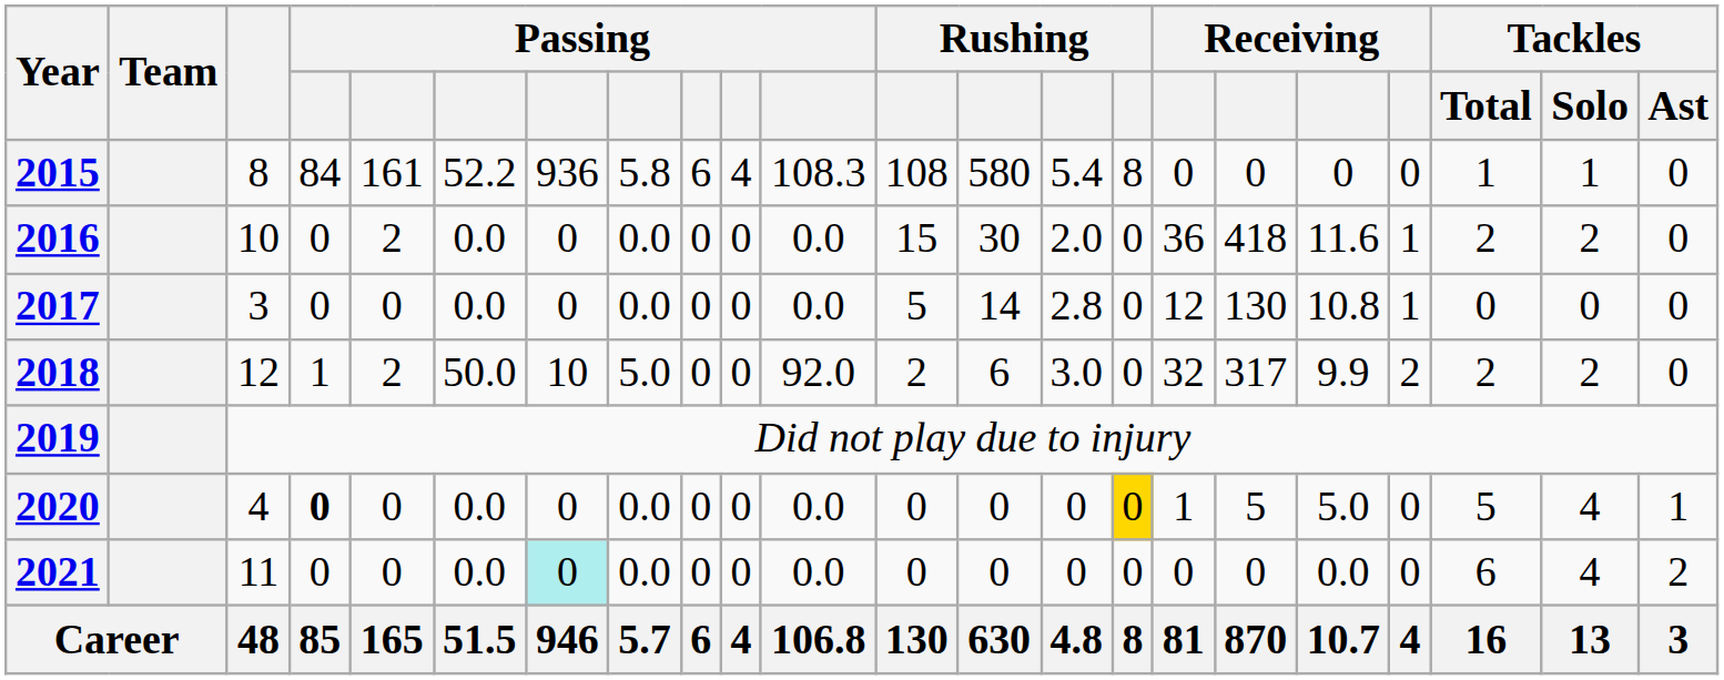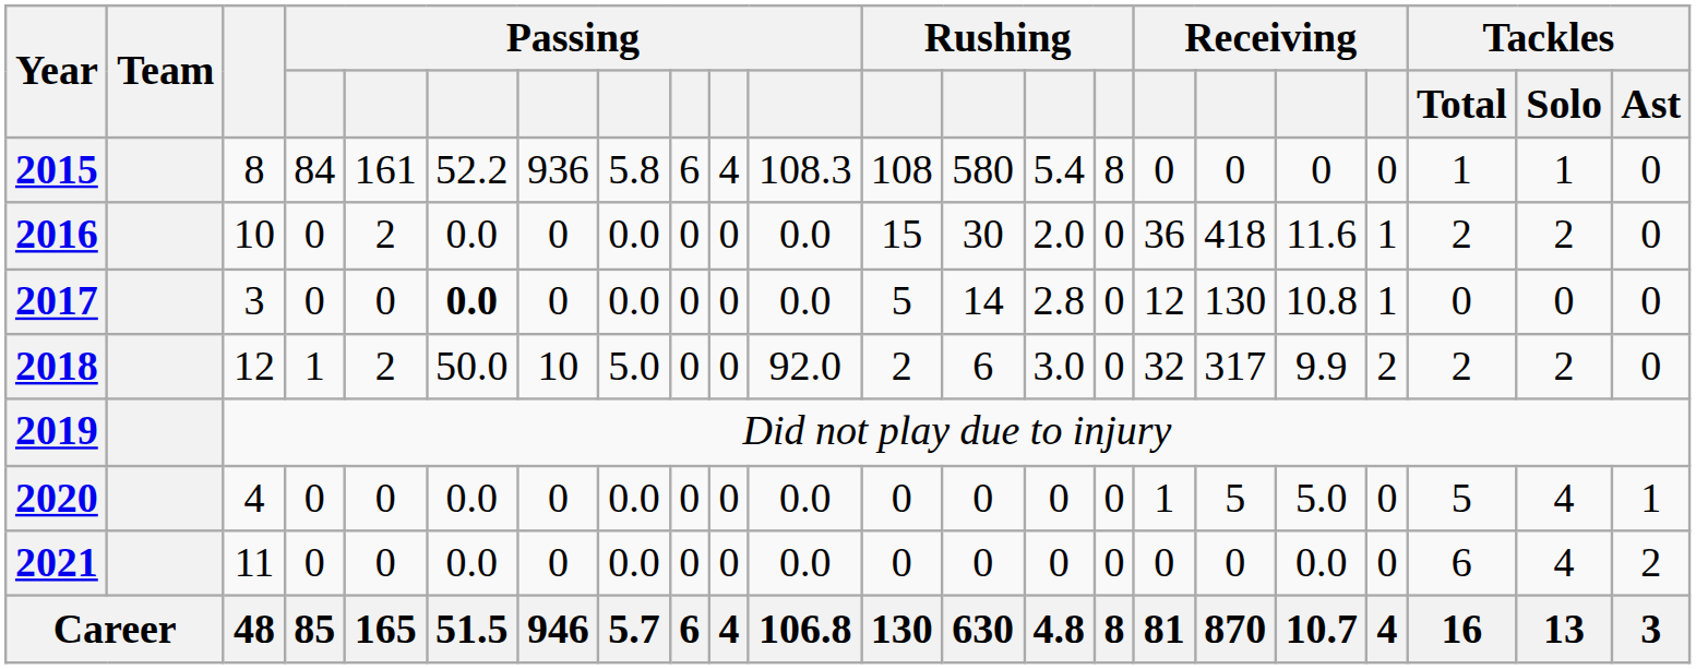2017 | column 6: normal -> bold
2020 | column 4: bold -> normal
2020 | column 15: gold background -> no background
2021 | column 7: paleturquoise background -> no background
